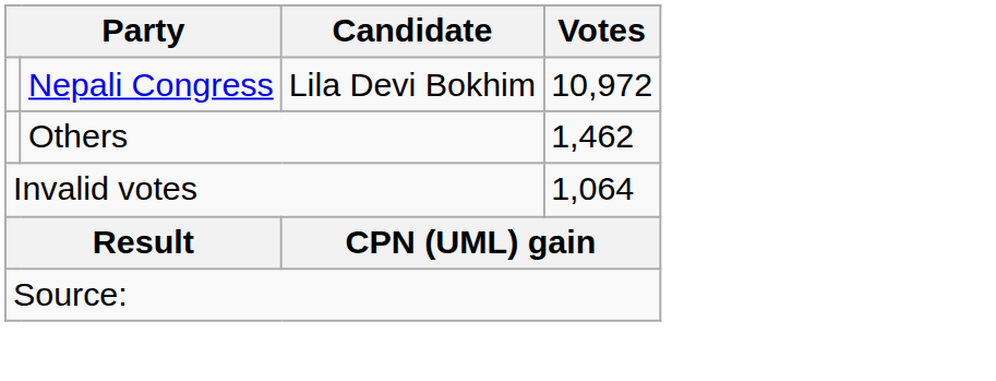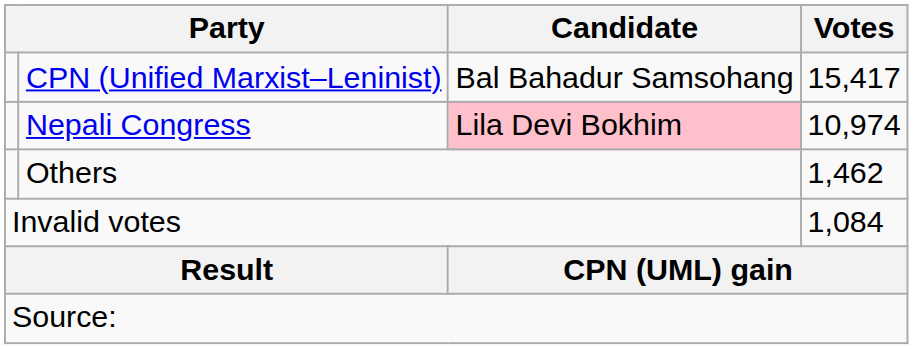+ row: CPN (Unified Marxist–Leninist) | Bal Bahadur Samsohang | 15,417
Nepali Congress | Candidate: no background -> pink background
Nepali Congress | Votes: 10,972 -> 10,974
Invalid votes | Votes: 1,064 -> 1,084
